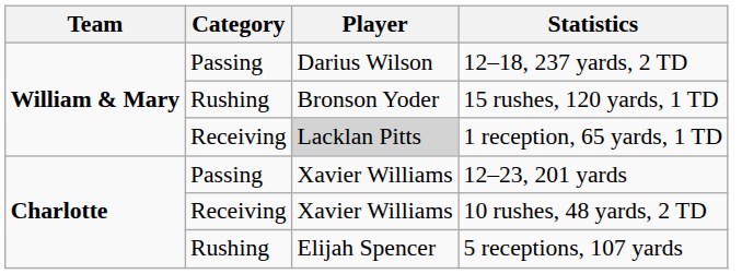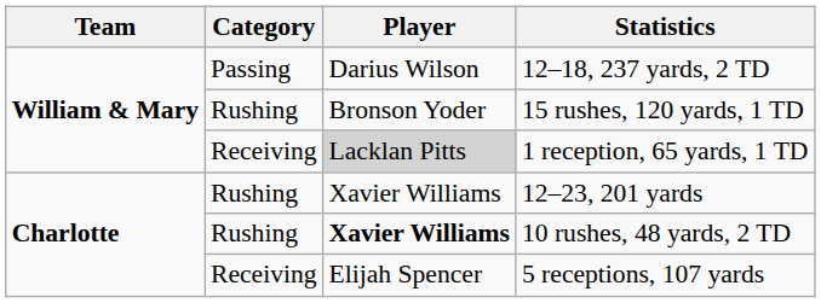12–23, 201 yards | Category: Passing -> Rushing
10 rushes, 48 yards, 2 TD | Category: Receiving -> Rushing
10 rushes, 48 yards, 2 TD | Player: normal -> bold
5 receptions, 107 yards | Category: Rushing -> Receiving
